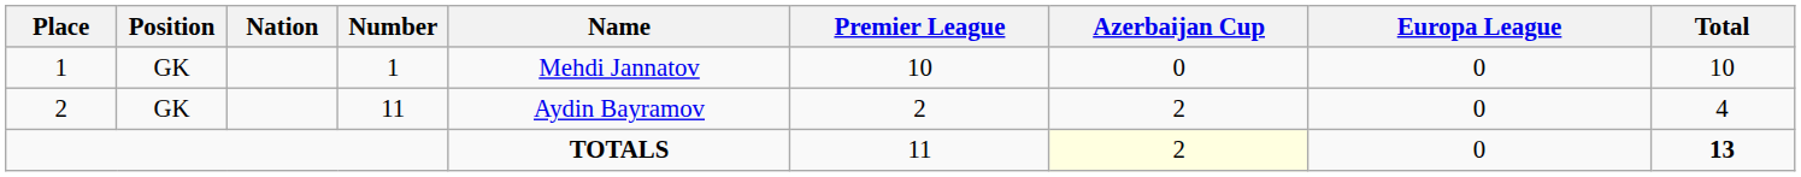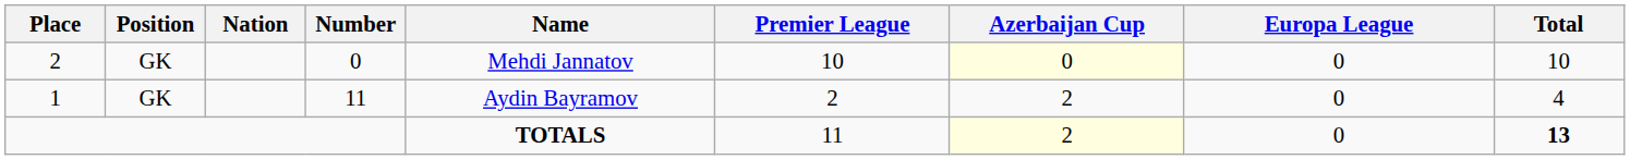row 2 | Place: 1 -> 2
row 2 | Number: 1 -> 0
row 2 | Azerbaijan Cup: no background -> lightyellow background
row 3 | Place: 2 -> 1
